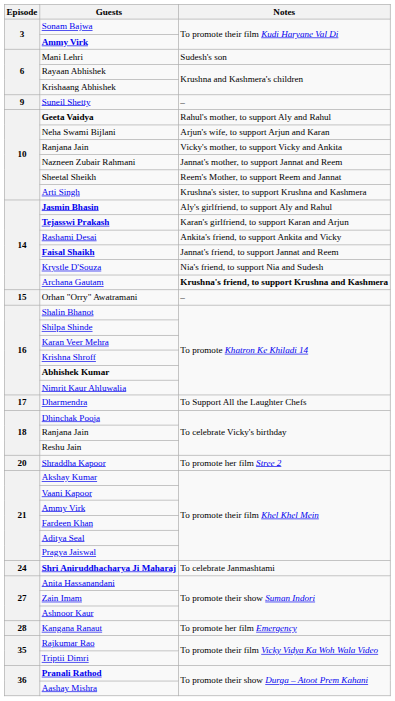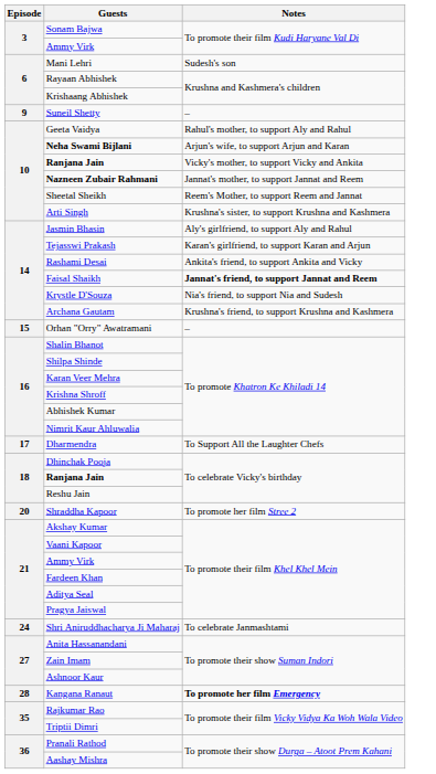Ammy Virk / To promote their film Kudi Haryane Val Di | Guests: bold -> normal
Geeta Vaidya | Guests: bold -> normal
Neha Swami Bijlani | Guests: normal -> bold
Ranjana Jain / Vicky's mother, to support Vicky and Ankita | Guests: normal -> bold
Nazneen Zubair Rahmani | Guests: normal -> bold
Jasmin Bhasin | Guests: bold -> normal
Tejasswi Prakash | Guests: bold -> normal
Faisal Shaikh | Guests: bold -> normal
Faisal Shaikh | Notes: normal -> bold
Archana Gautam | Notes: bold -> normal
Abhishek Kumar | Guests: bold -> normal
Ranjana Jain / To celebrate Vicky's birthday | Guests: normal -> bold
Shri Aniruddhacharya Ji Maharaj | Guests: bold -> normal
Kangana Ranaut | Notes: normal -> bold
Pranali Rathod | Guests: bold -> normal
